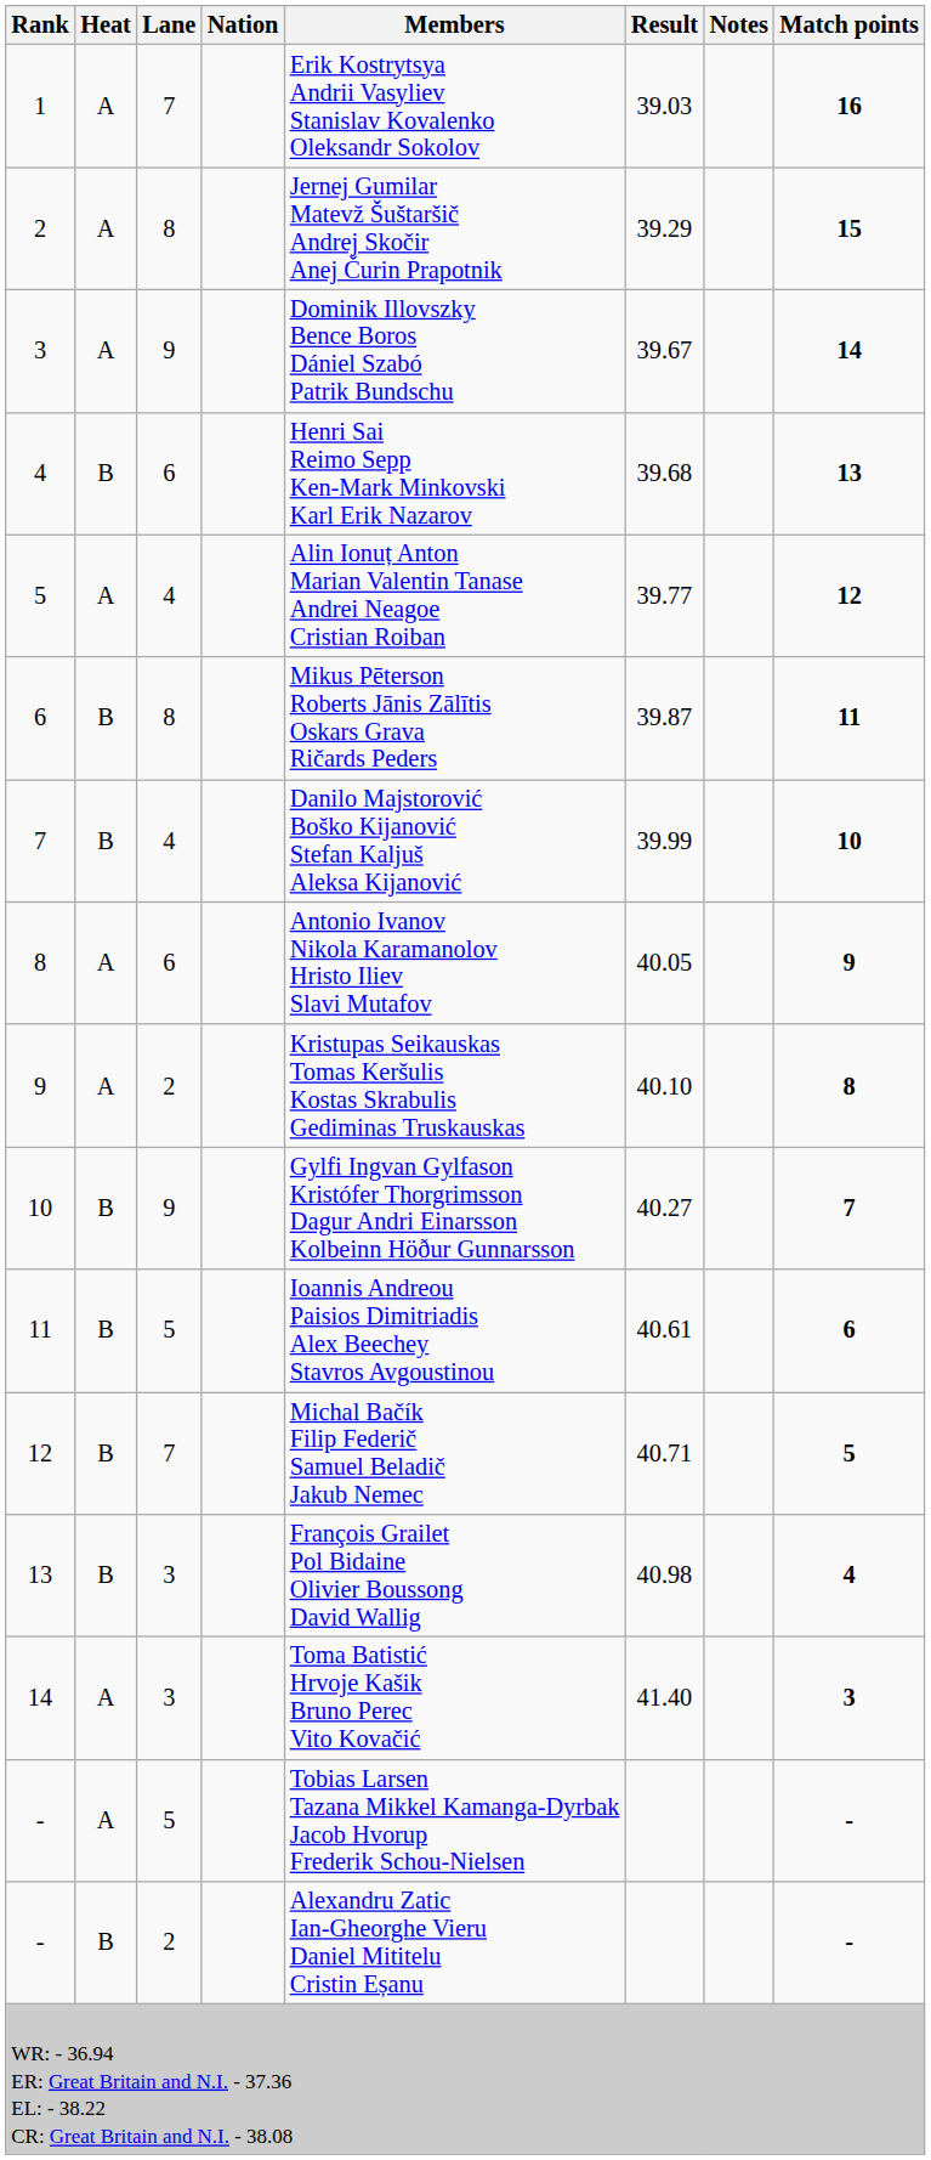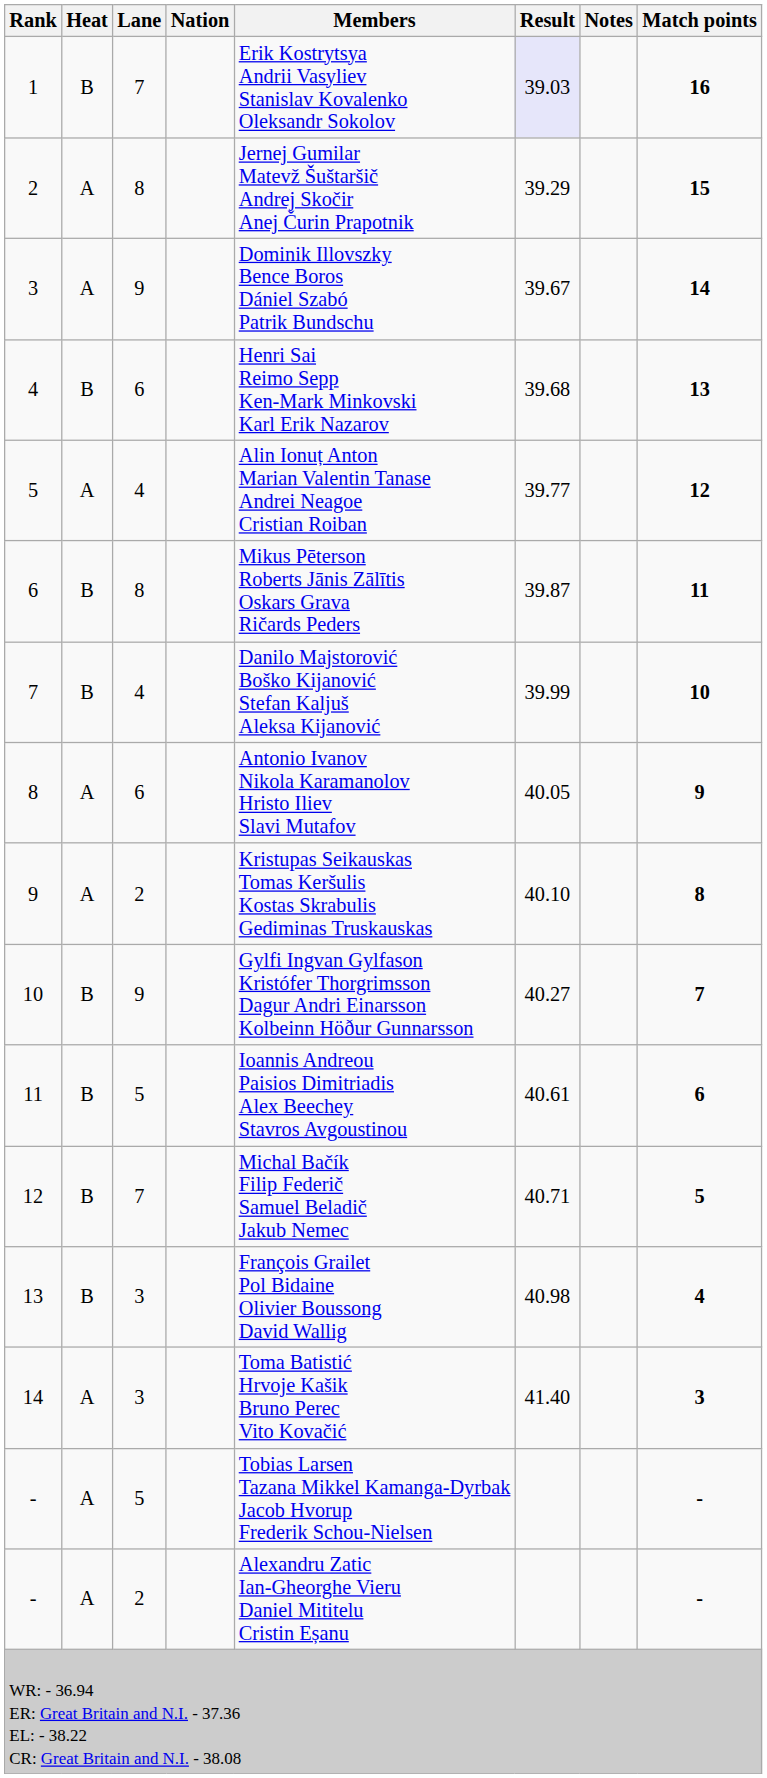1 | Heat: A -> B
1 | Result: no background -> lavender background
- / 2 | Heat: B -> A
